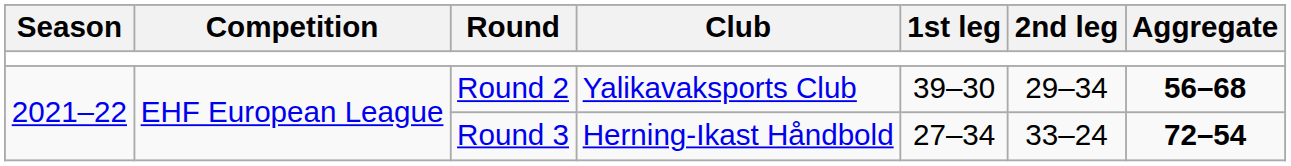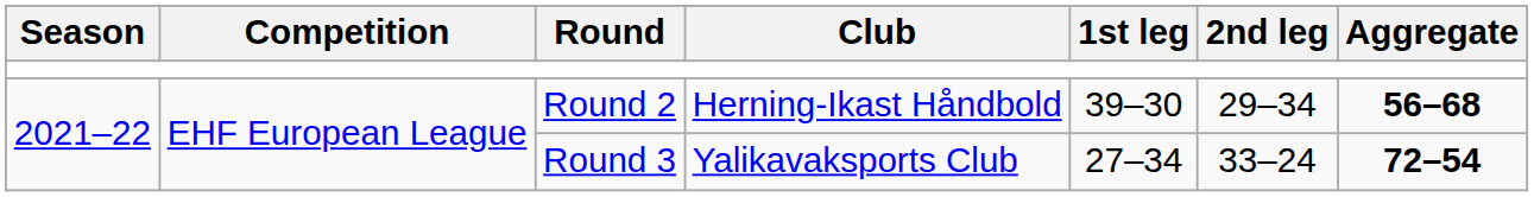Round 2 | Club: Yalikavaksports Club -> Herning-Ikast Håndbold
Round 3 | Club: Herning-Ikast Håndbold -> Yalikavaksports Club
